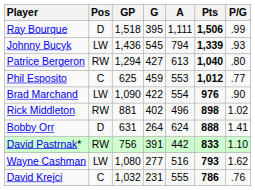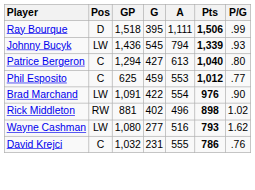Patrice Bergeron | Pos: RW -> C
Brad Marchand | GP: 1,090 -> 1,091
- row: Bobby Orr | D | 631 | 264 | 624 | 888 | 1.41
- row: David Pastrnak* | RW | 756 | 391 | 442 | 833 | 1.10
